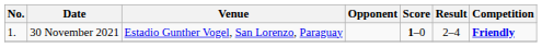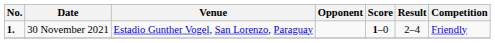30 November 2021 | No.: normal -> bold
30 November 2021 | Competition: bold -> normal
